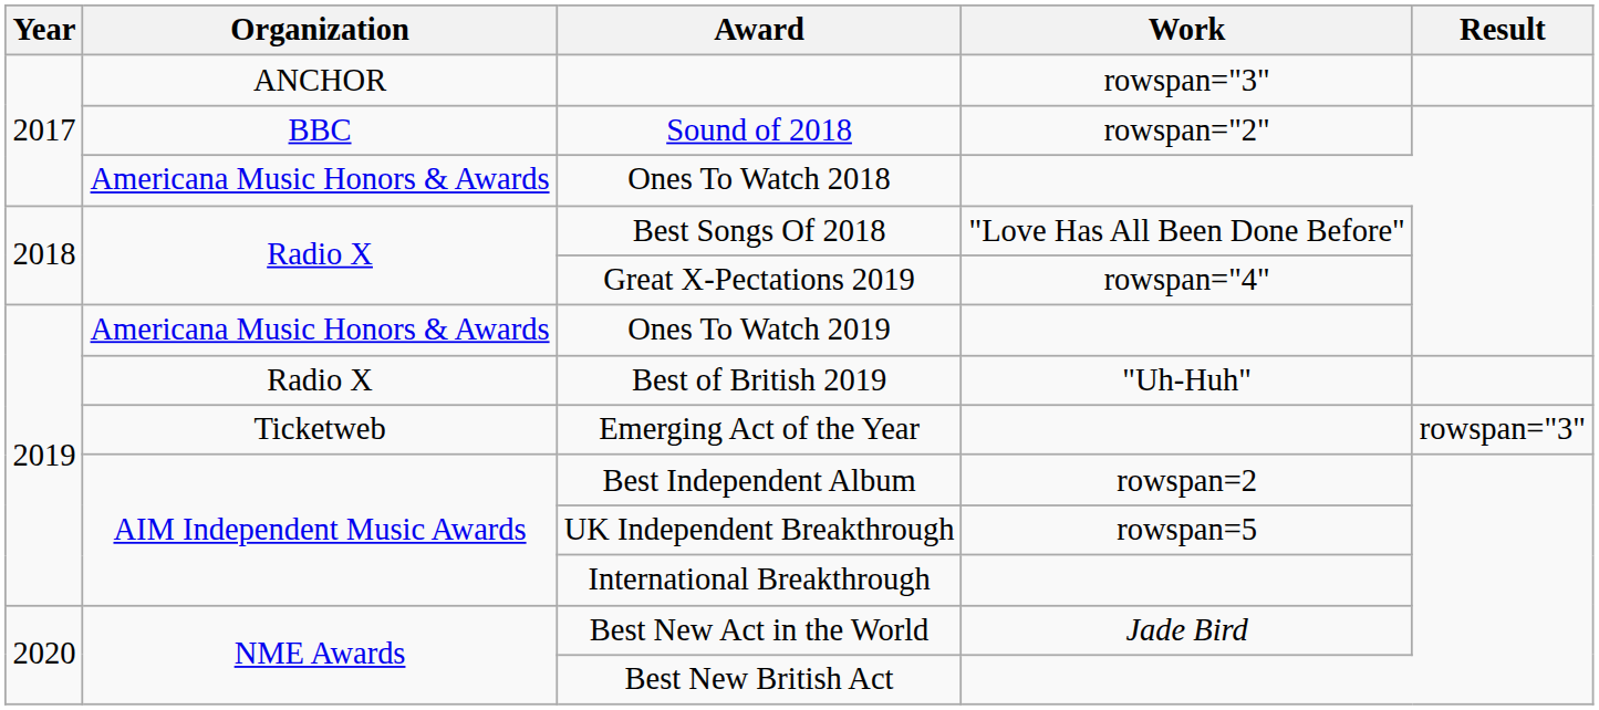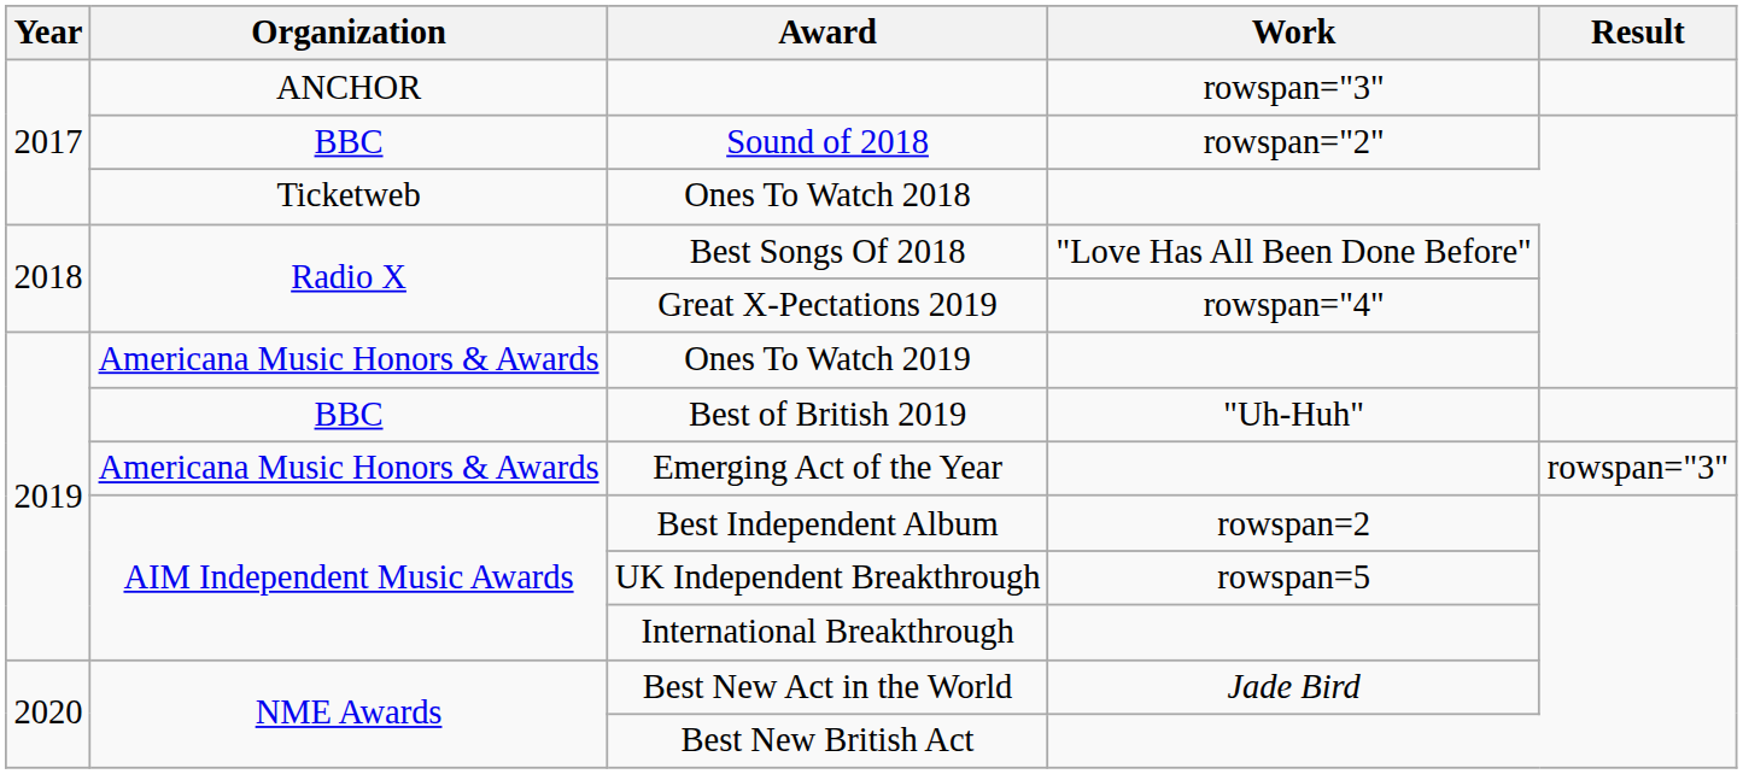Ones To Watch 2018 | Organization: Americana Music Honors & Awards -> Ticketweb
Best of British 2019 | Organization: Radio X -> BBC
Emerging Act of the Year | Organization: Ticketweb -> Americana Music Honors & Awards
